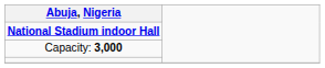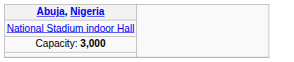row 2 | Abuja, Nigeria: bold -> normal
